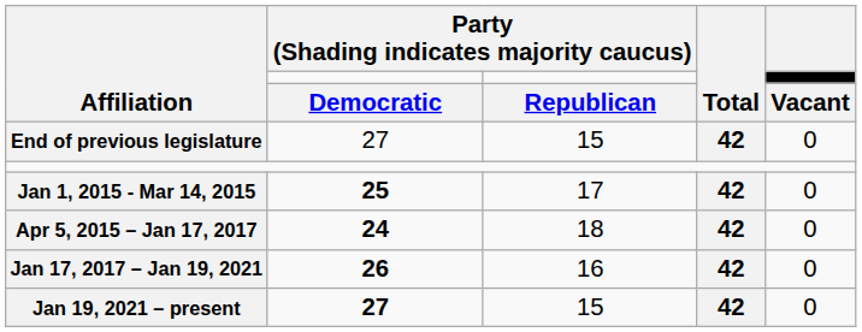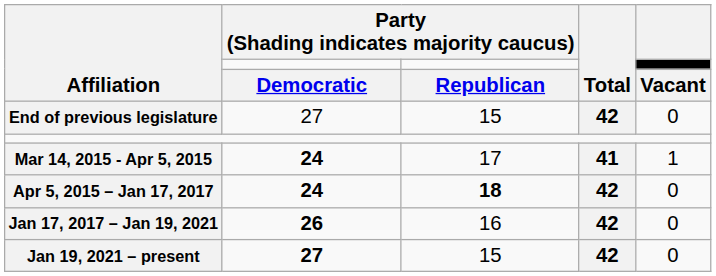- row: Jan 1, 2015 - Mar 14, 2015 | 25 | 17 | 42 | 0
+ row: Mar 14, 2015 - Apr 5, 2015 | 24 | 17 | 41 | 1
Apr 5, 2015 – Jan 17, 2017 | column 3: normal -> bold
